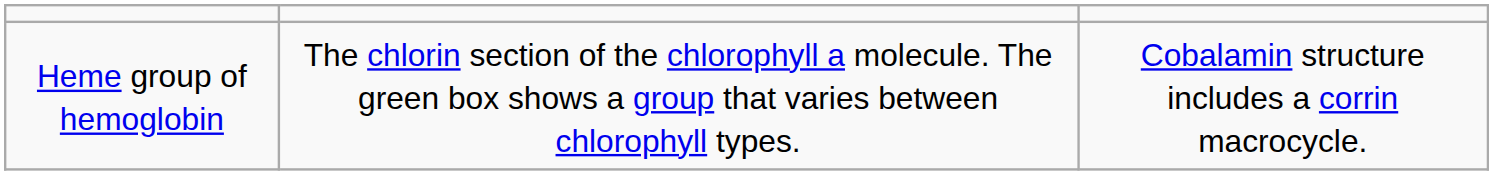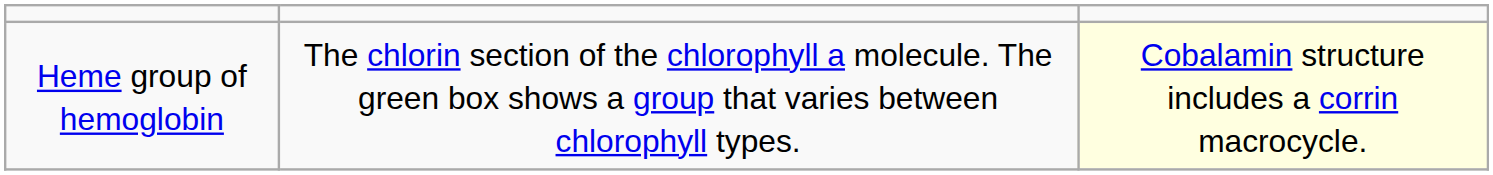Heme group of hemoglobin | column 3: no background -> lightyellow background
